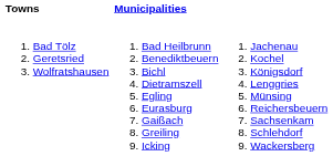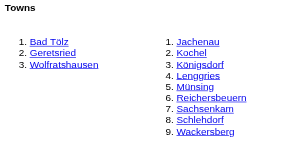- column: Municipalities | Bad Heilbrunn Benediktbeuern Bichl Dietramszell Egling Eurasburg Gaißach Greiling Icking
